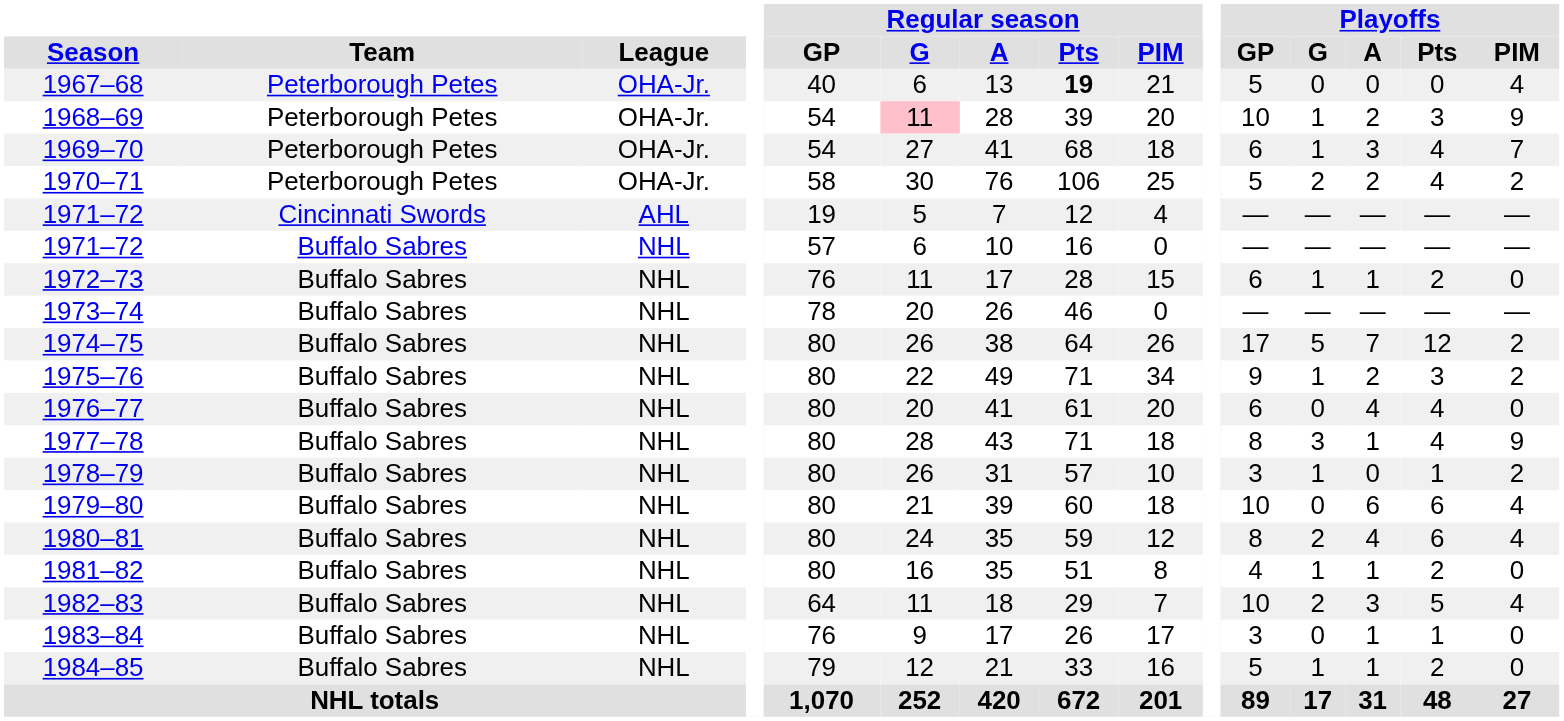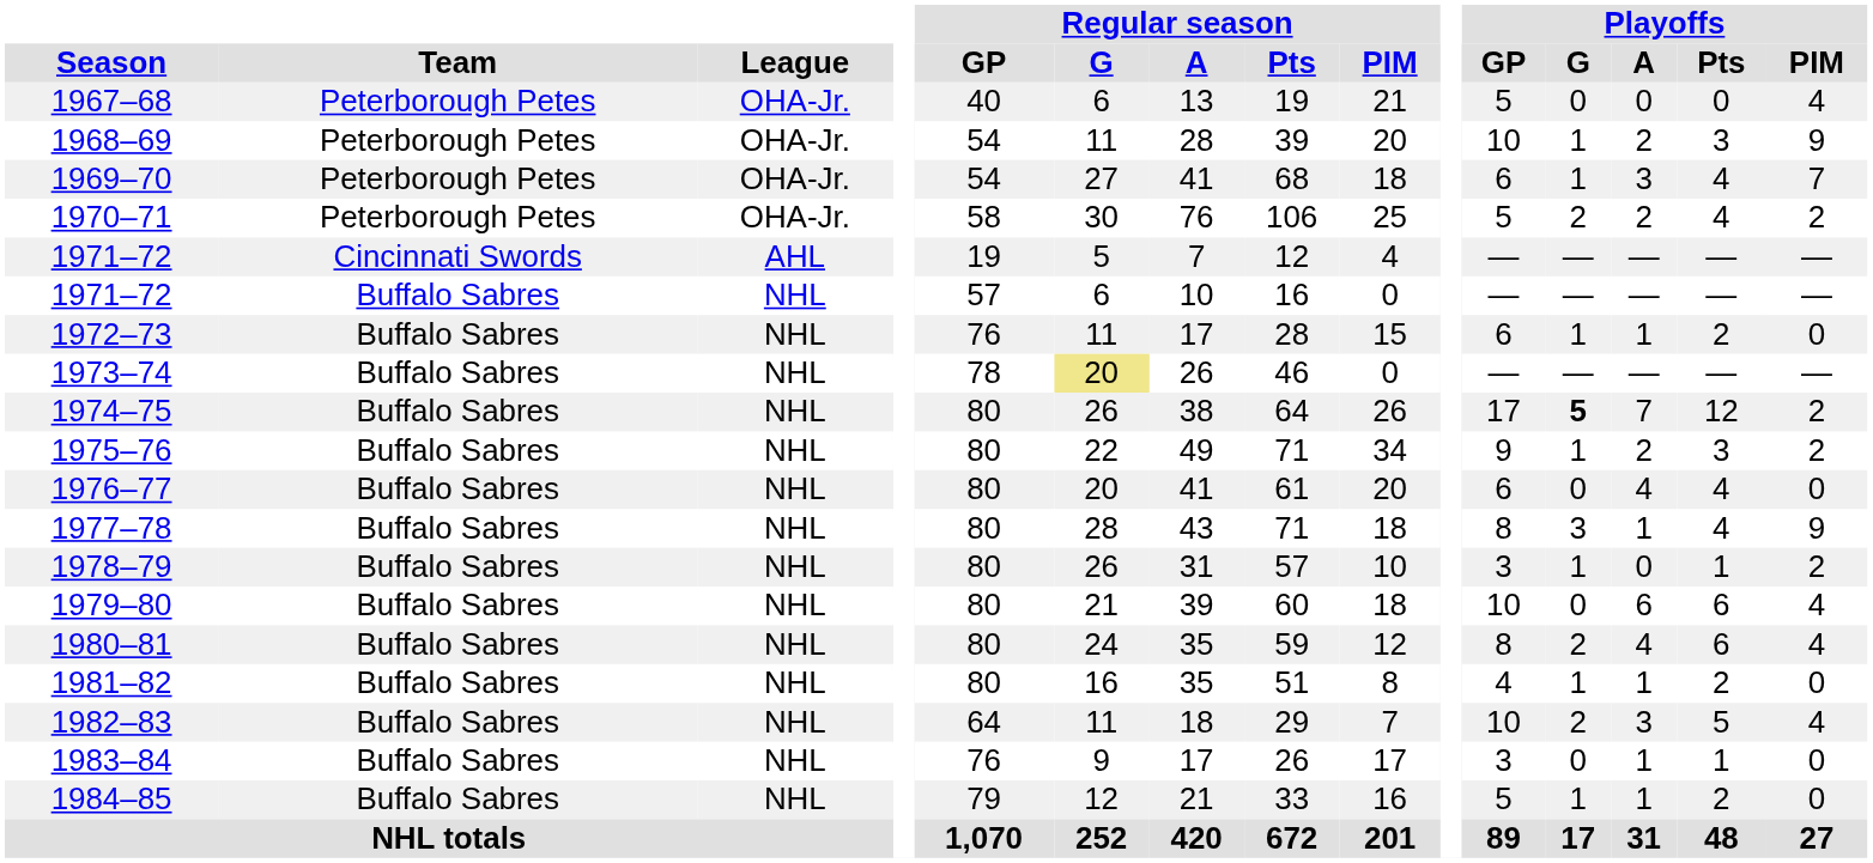1967–68 | Regular season / Pts: bold -> normal
1968–69 | Regular season / G: pink background -> no background
1973–74 | Regular season / G: no background -> khaki background
1974–75 | Playoffs / G: normal -> bold
